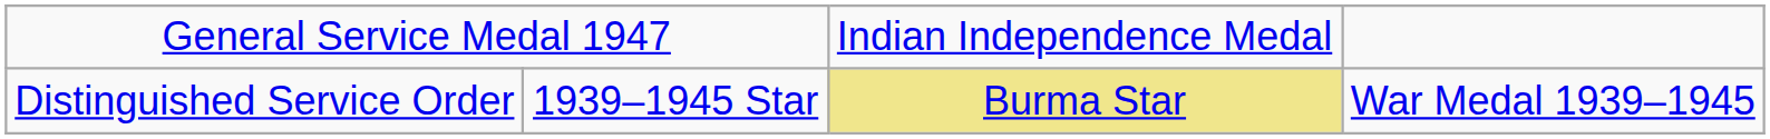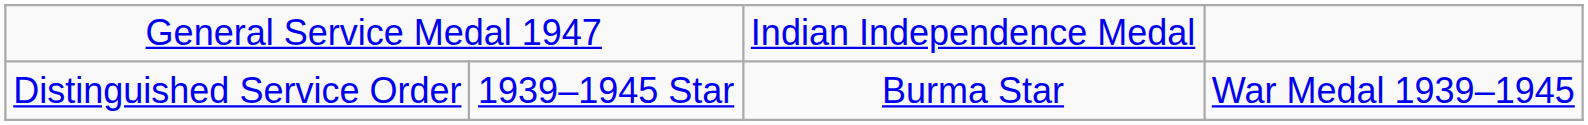Distinguished Service Order | column 3: khaki background -> no background
